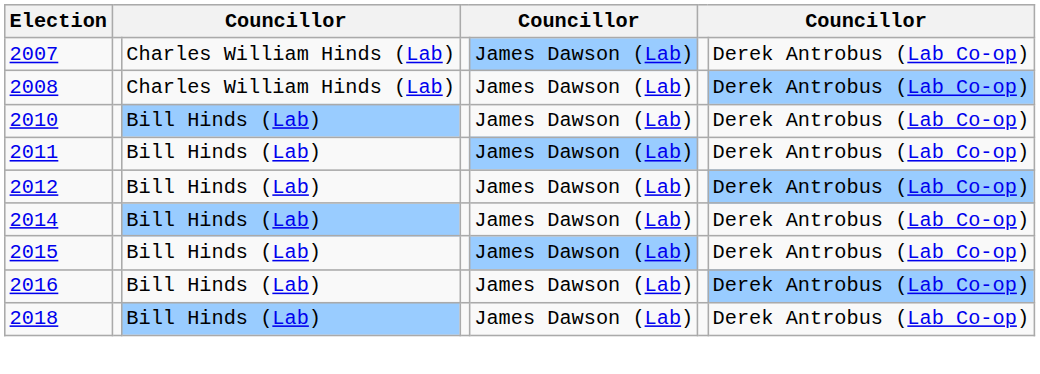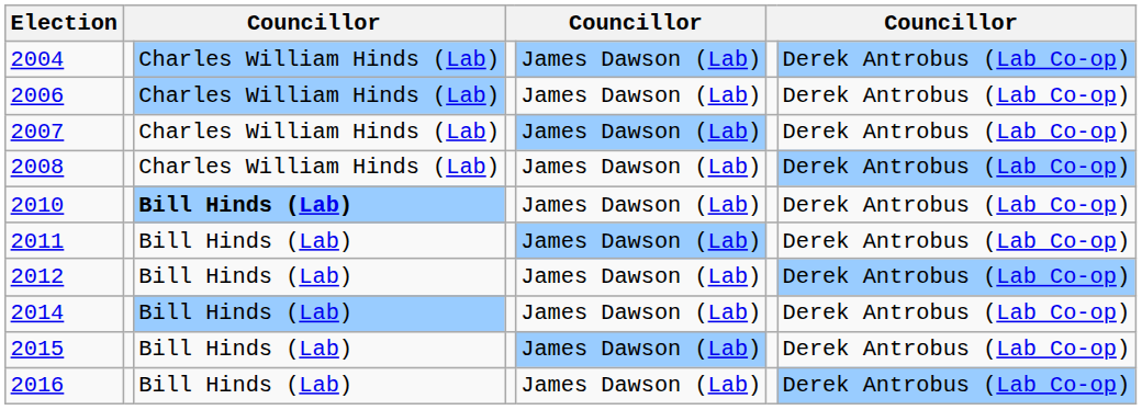+ row: 2004 | Charles William Hinds (Lab) | James Dawson (Lab) | Derek Antrobus (Lab Co-op)
+ row: 2006 | Charles William Hinds (Lab) | James Dawson (Lab) | Derek Antrobus (Lab Co-op)
2010 | column 3: normal -> bold
- row: 2018 | Bill Hinds (Lab) | James Dawson (Lab) | Derek Antrobus (Lab Co-op)
